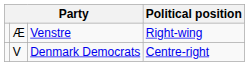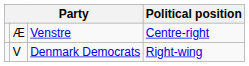Venstre | Political position: Right-wing -> Centre-right
Denmark Democrats | Political position: Centre-right -> Right-wing
